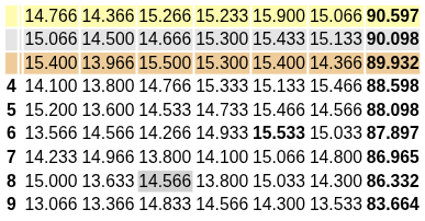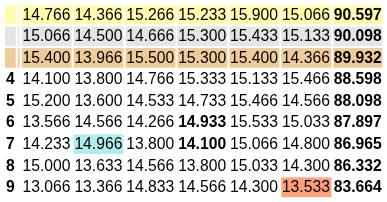13.566 | column 5: normal -> bold
13.566 | column 6: bold -> normal
14.233 | column 3: no background -> paleturquoise background
14.233 | column 5: normal -> bold
15.000 | column 4: lightgrey background -> no background
13.066 | column 7: no background -> lightsalmon background
